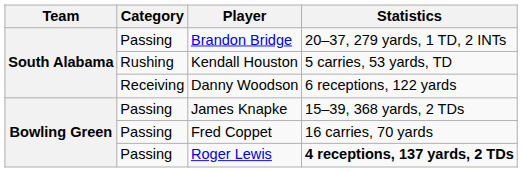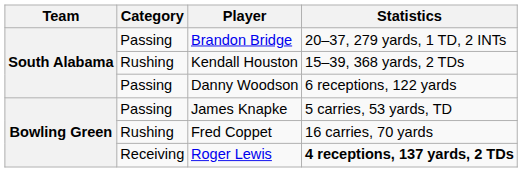Kendall Houston | Statistics: 5 carries, 53 yards, TD -> 15–39, 368 yards, 2 TDs
Danny Woodson | Category: Receiving -> Passing
James Knapke | Statistics: 15–39, 368 yards, 2 TDs -> 5 carries, 53 yards, TD
Fred Coppet | Category: Passing -> Rushing
Roger Lewis | Category: Passing -> Receiving
